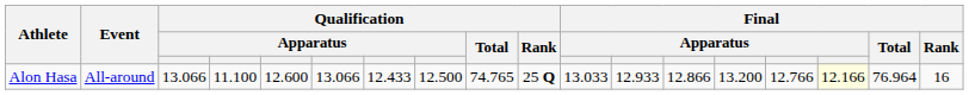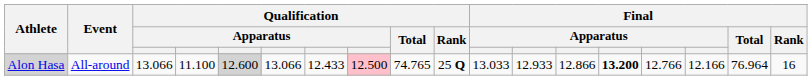row 4 | Athlete: no background -> lightgrey background
row 4 | column 5: no background -> lightgrey background
row 4 | column 8: no background -> pink background
row 4 | column 14: normal -> bold
row 4 | column 16: lightyellow background -> no background
